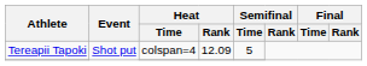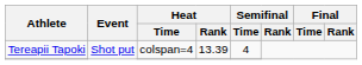Tereapii Tapoki | Heat / Rank: 12.09 -> 13.39
Tereapii Tapoki | Semifinal / Time: 5 -> 4
